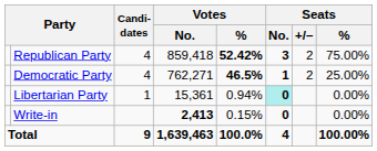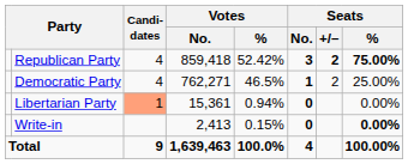Republican Party | Votes / %: bold -> normal
Republican Party | Seats / +/–: normal -> bold
Republican Party | Seats / %: normal -> bold
Democratic Party | Votes / %: bold -> normal
Libertarian Party | Candi- dates: no background -> lightsalmon background
Libertarian Party | Seats / No.: paleturquoise background -> no background
Write-in | Votes / No.: bold -> normal
Write-in | Seats / %: normal -> bold
